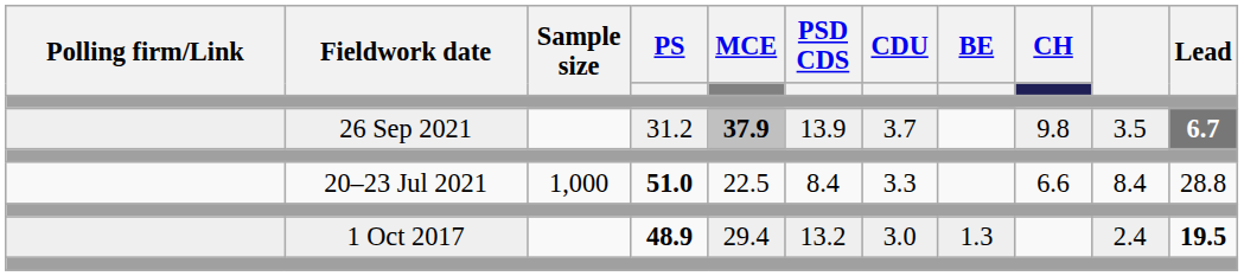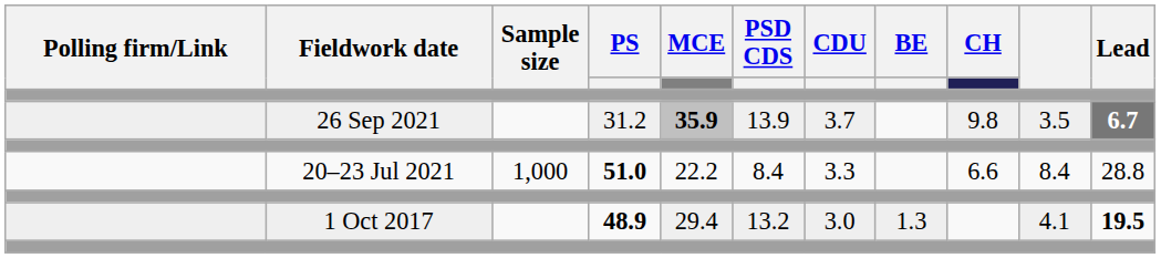26 Sep 2021 | MCE: 37.9 -> 35.9
20–23 Jul 2021 | MCE: 22.5 -> 22.2
1 Oct 2017 | column 10: 2.4 -> 4.1
